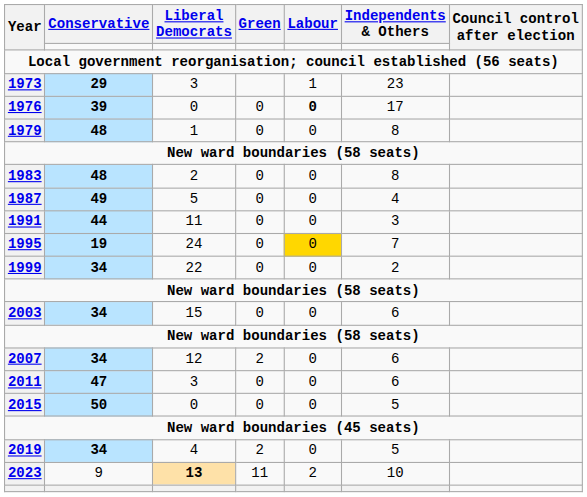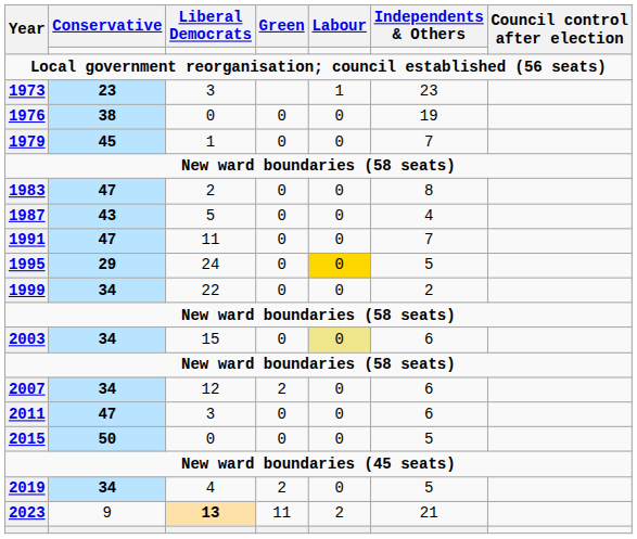1973 | Conservative: 29 -> 23
1976 | Conservative: 39 -> 38
1976 | Labour: bold -> normal
1976 | Independents & Others: 17 -> 19
1979 | Conservative: 48 -> 45
1979 | Independents & Others: 8 -> 7
1983 | Conservative: 48 -> 47
1987 | Conservative: 49 -> 43
1991 | Conservative: 44 -> 47
1991 | Independents & Others: 3 -> 7
1995 | Conservative: 19 -> 29
1995 | Independents & Others: 7 -> 5
2003 | Labour: no background -> khaki background
2023 | Independents & Others: 10 -> 21
